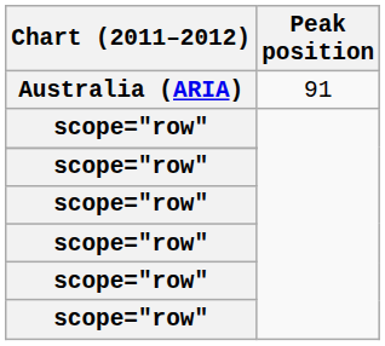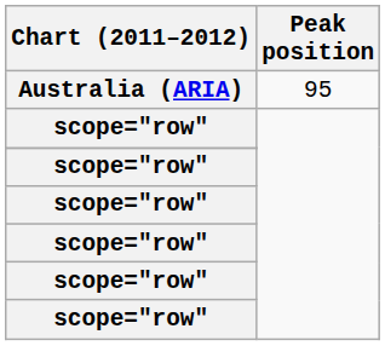Australia (ARIA) | Peak position: 91 -> 95
